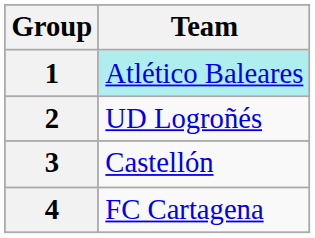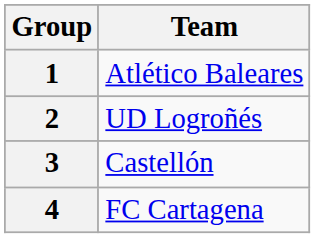1 | Team: paleturquoise background -> no background
